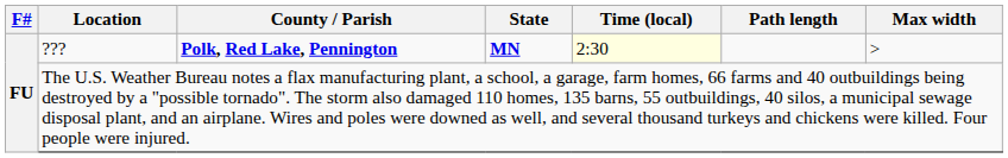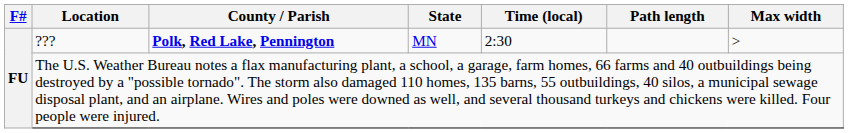??? | State: bold -> normal
??? | Time (local): lightyellow background -> no background
